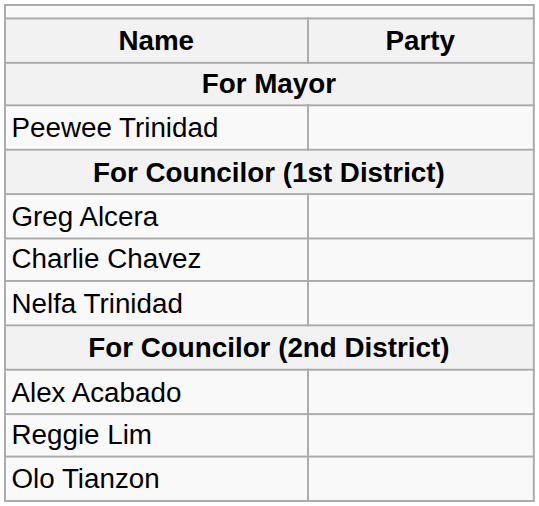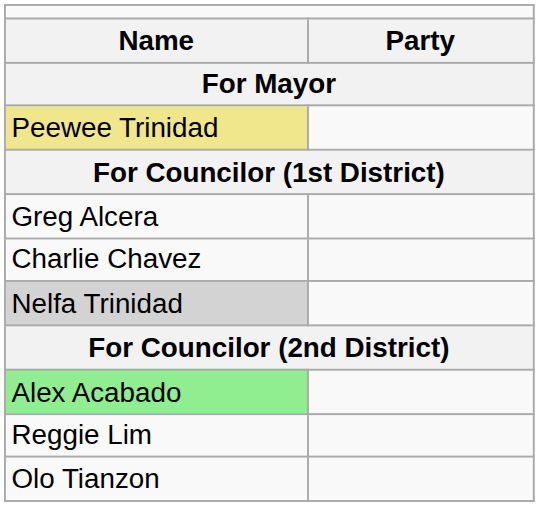Peewee Trinidad | column 1: no background -> khaki background
Nelfa Trinidad | column 1: no background -> lightgrey background
Alex Acabado | column 1: no background -> lightgreen background
